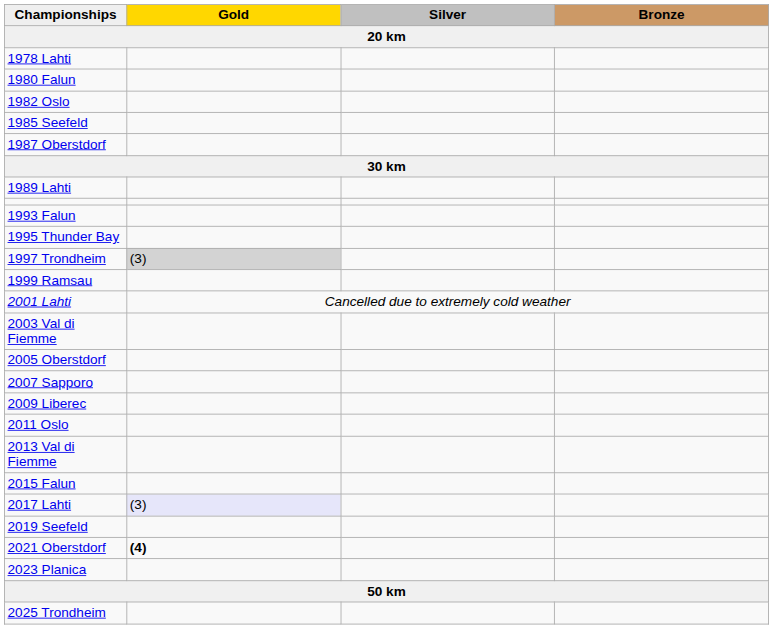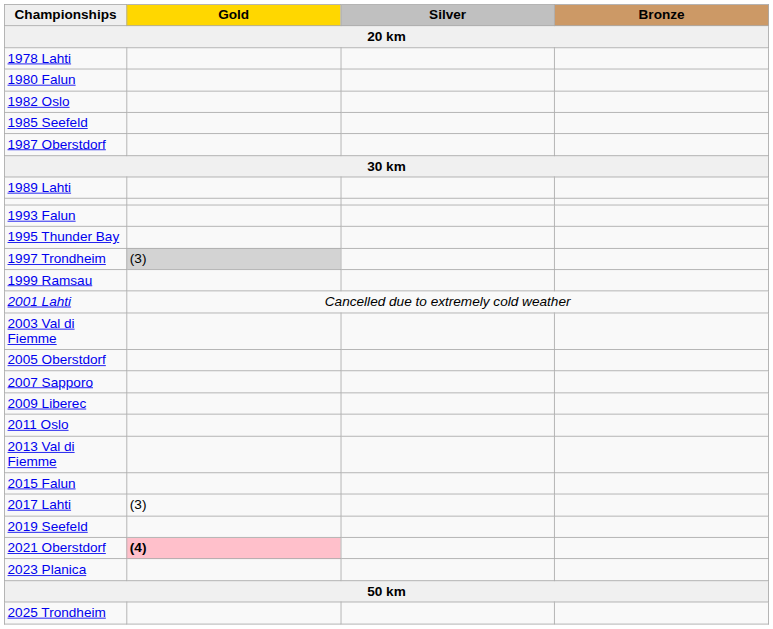2017 Lahti | Gold: lavender background -> no background
2021 Oberstdorf | Gold: no background -> pink background
